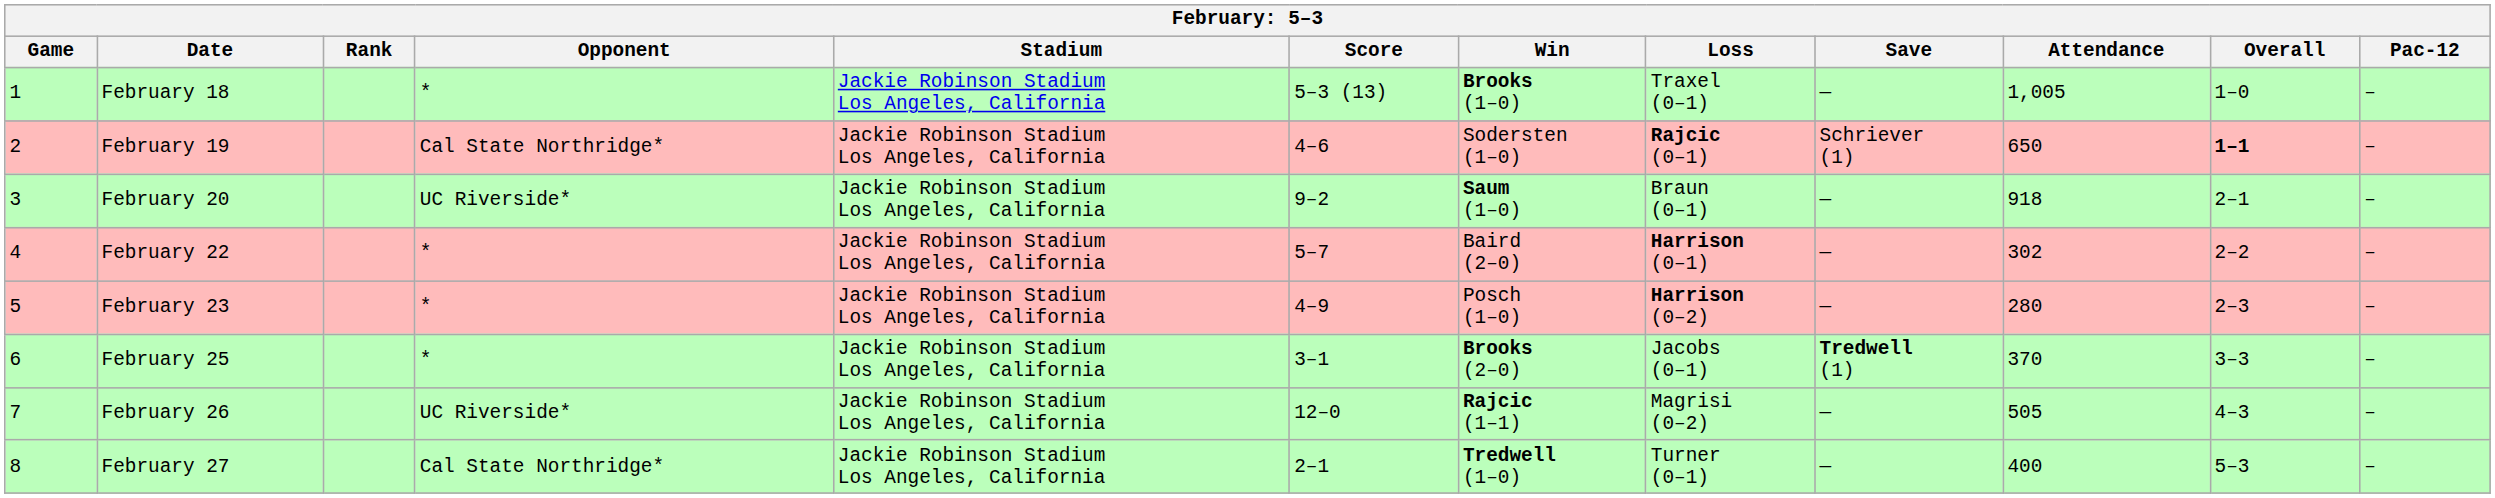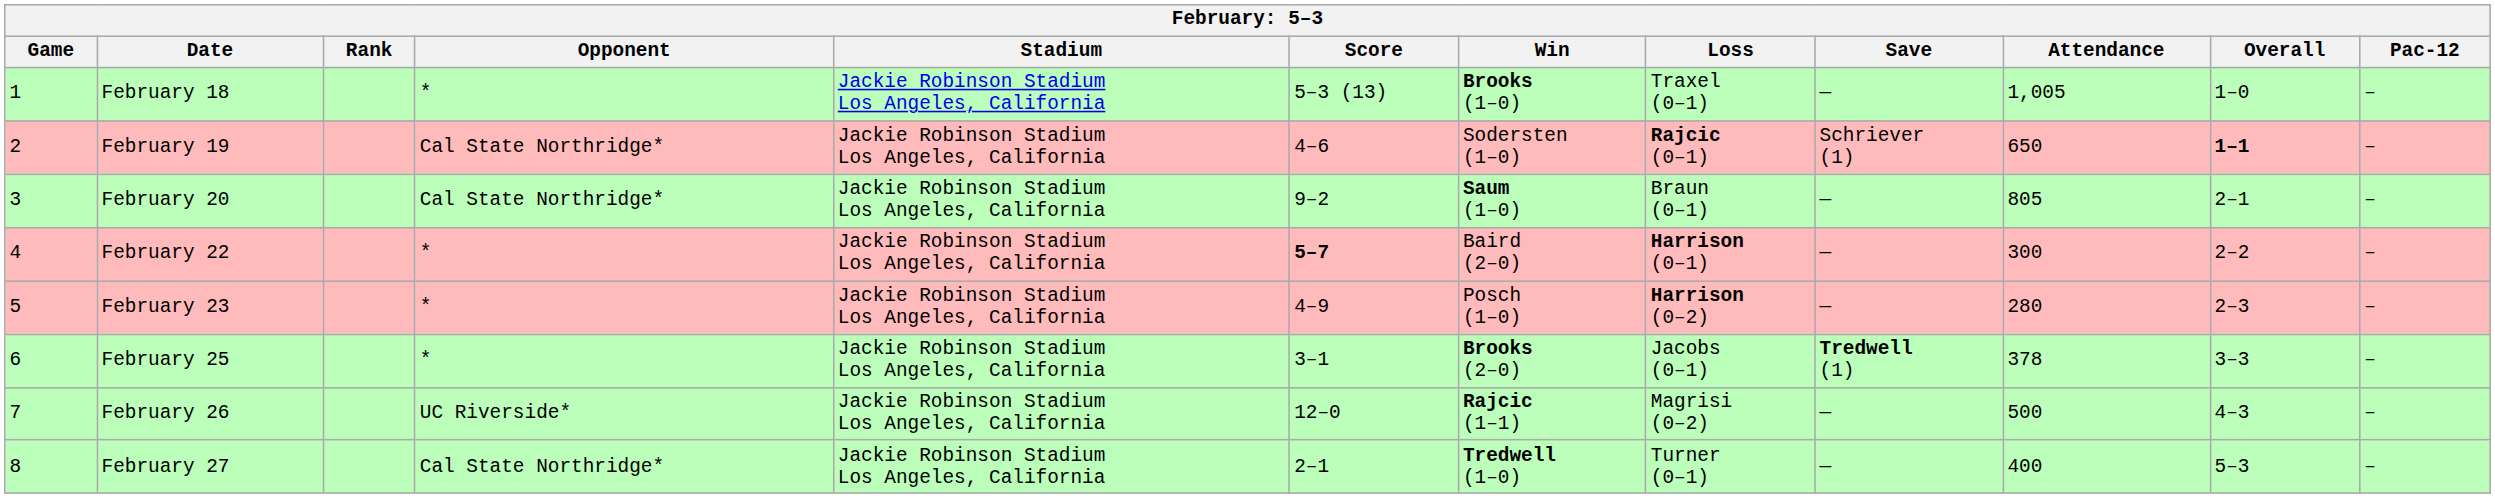February 20 | Opponent: UC Riverside* -> Cal State Northridge*
February 20 | Attendance: 918 -> 805
February 22 | Score: normal -> bold
February 22 | Attendance: 302 -> 300
February 25 | Attendance: 370 -> 378
February 26 | Attendance: 505 -> 500
